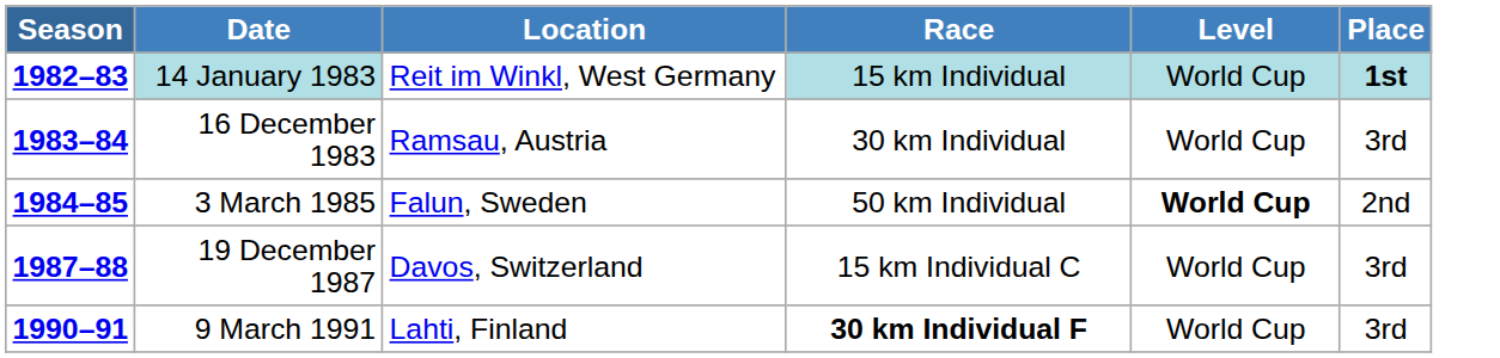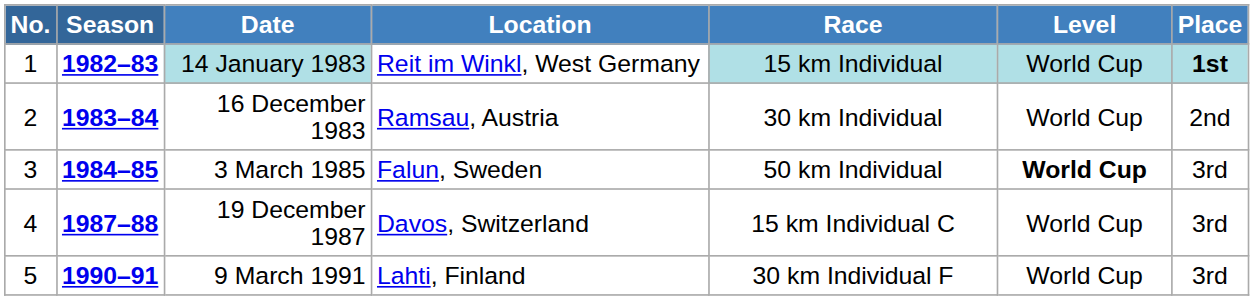+ column: No. | 1 | 2 | 3 | 4 | 5
16 December 1983 | Place: 3rd -> 2nd
3 March 1985 | Place: 2nd -> 3rd
9 March 1991 | Race: bold -> normal
